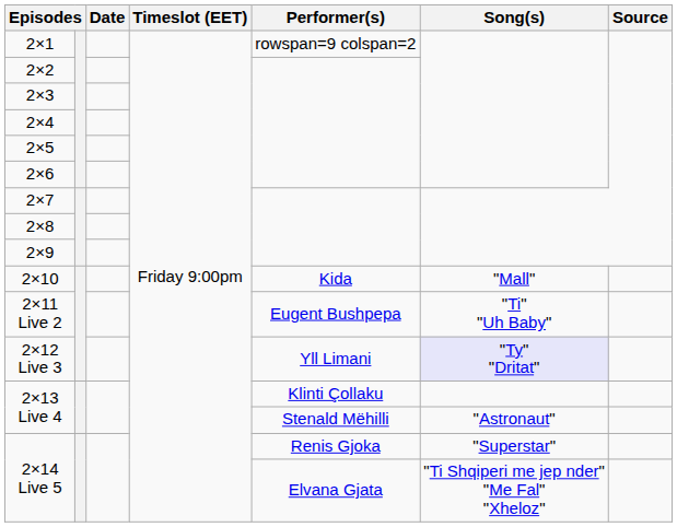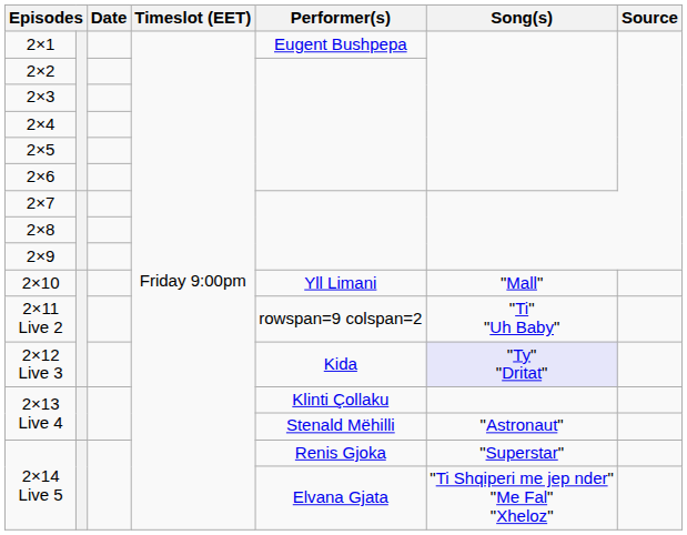2×1 | Performer(s): rowspan=9 colspan=2 -> Eugent Bushpepa
2×10 | Performer(s): Kida -> Yll Limani
2×11 Live 2 | Performer(s): Eugent Bushpepa -> rowspan=9 colspan=2
2×12 Live 3 | Performer(s): Yll Limani -> Kida
